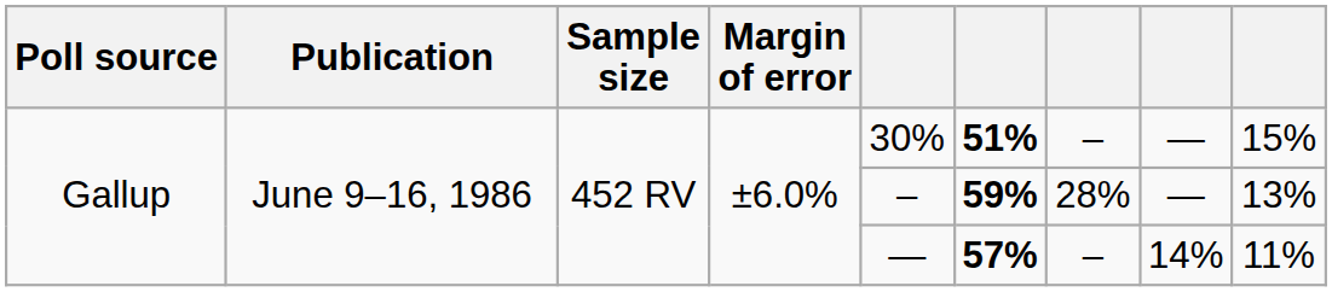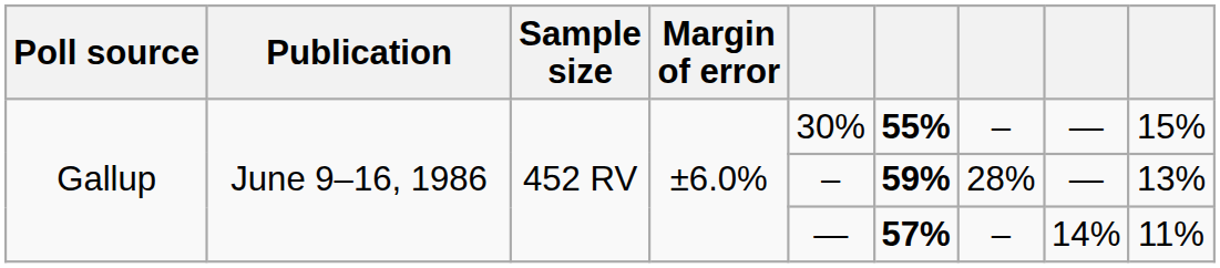row 2 | column 6: 51% -> 55%
